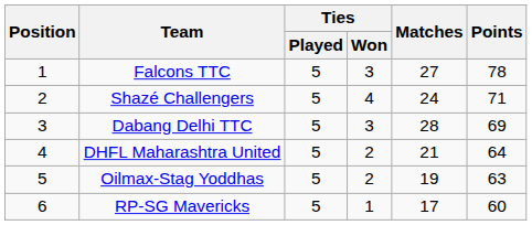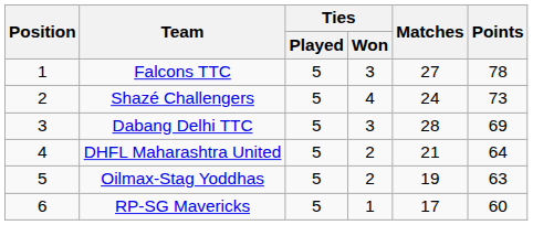Shazé Challengers | Points: 71 -> 73
